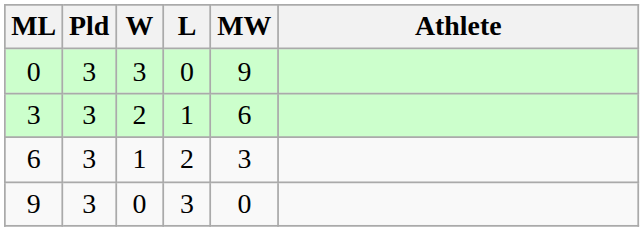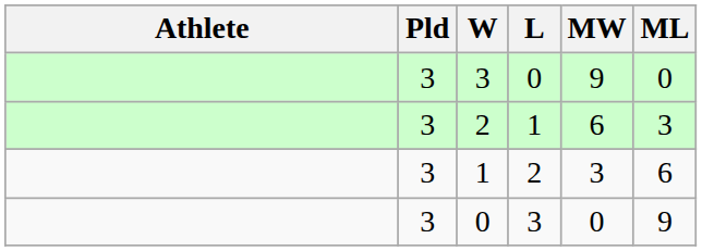columns swapped: Athlete <-> ML
